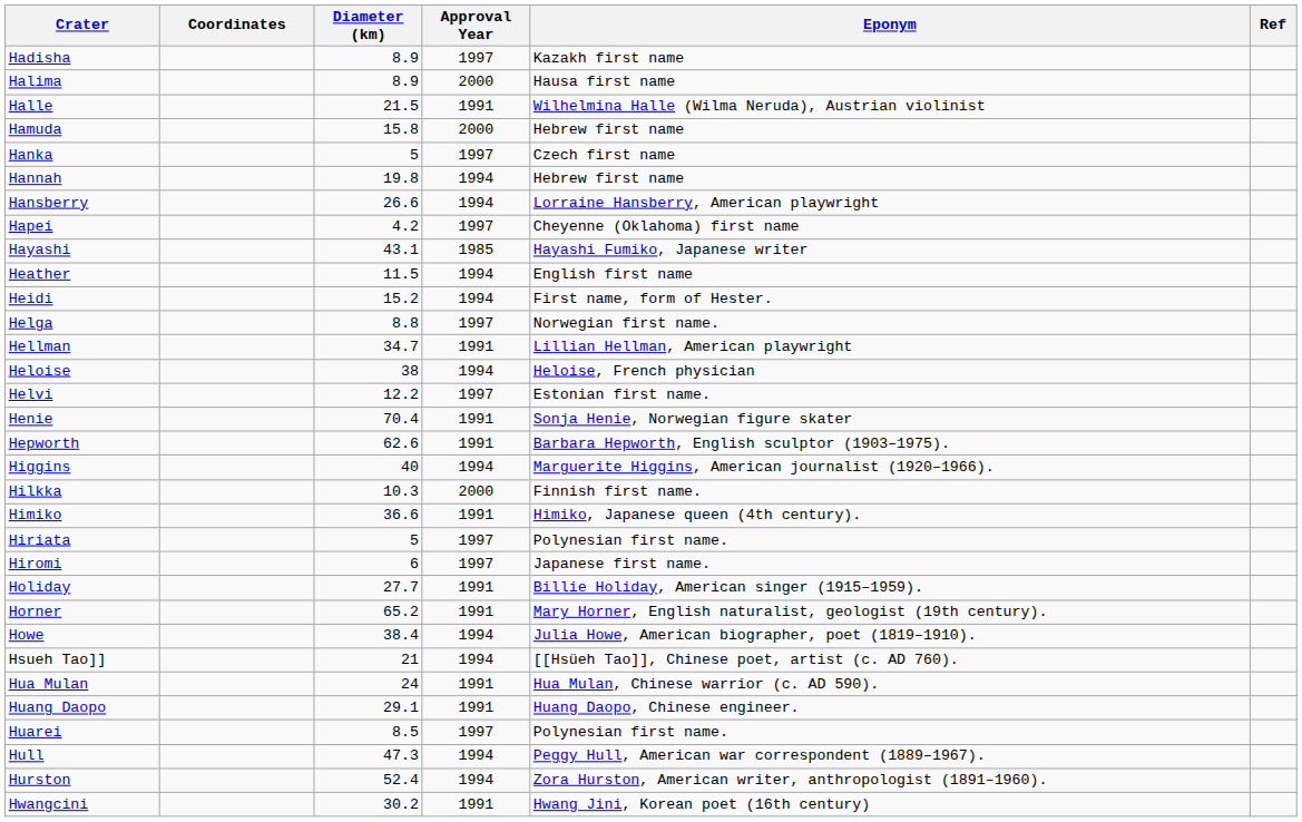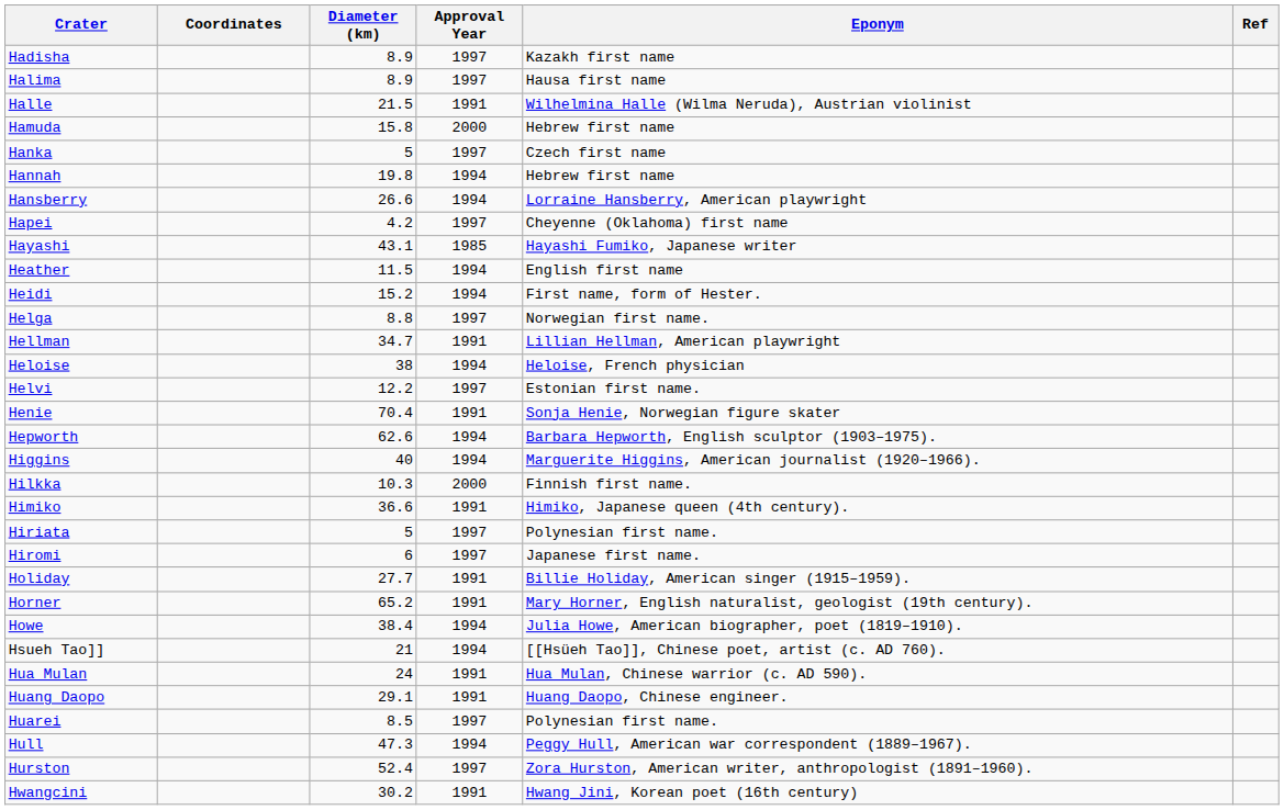Halima | Approval Year: 2000 -> 1997
Hepworth | Approval Year: 1991 -> 1994
Hurston | Approval Year: 1994 -> 1997
